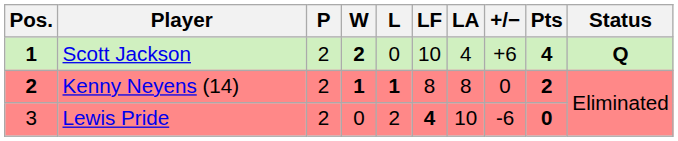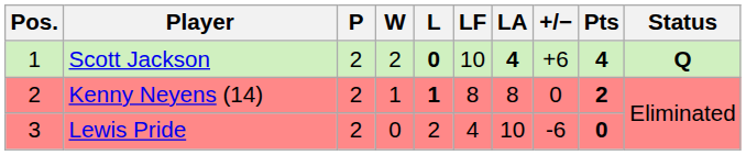Scott Jackson | Pos.: bold -> normal
Scott Jackson | W: bold -> normal
Scott Jackson | L: normal -> bold
Scott Jackson | LA: normal -> bold
Kenny Neyens (14) | Pos.: bold -> normal
Kenny Neyens (14) | W: bold -> normal
Lewis Pride | LF: bold -> normal
